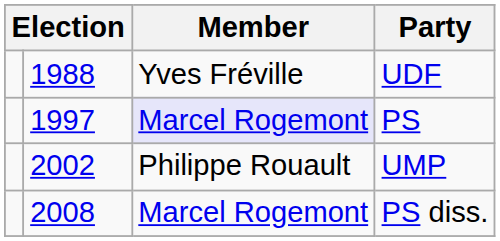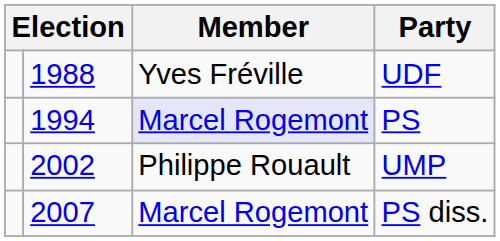PS | column 2: 1997 -> 1994
PS diss. | column 2: 2008 -> 2007
